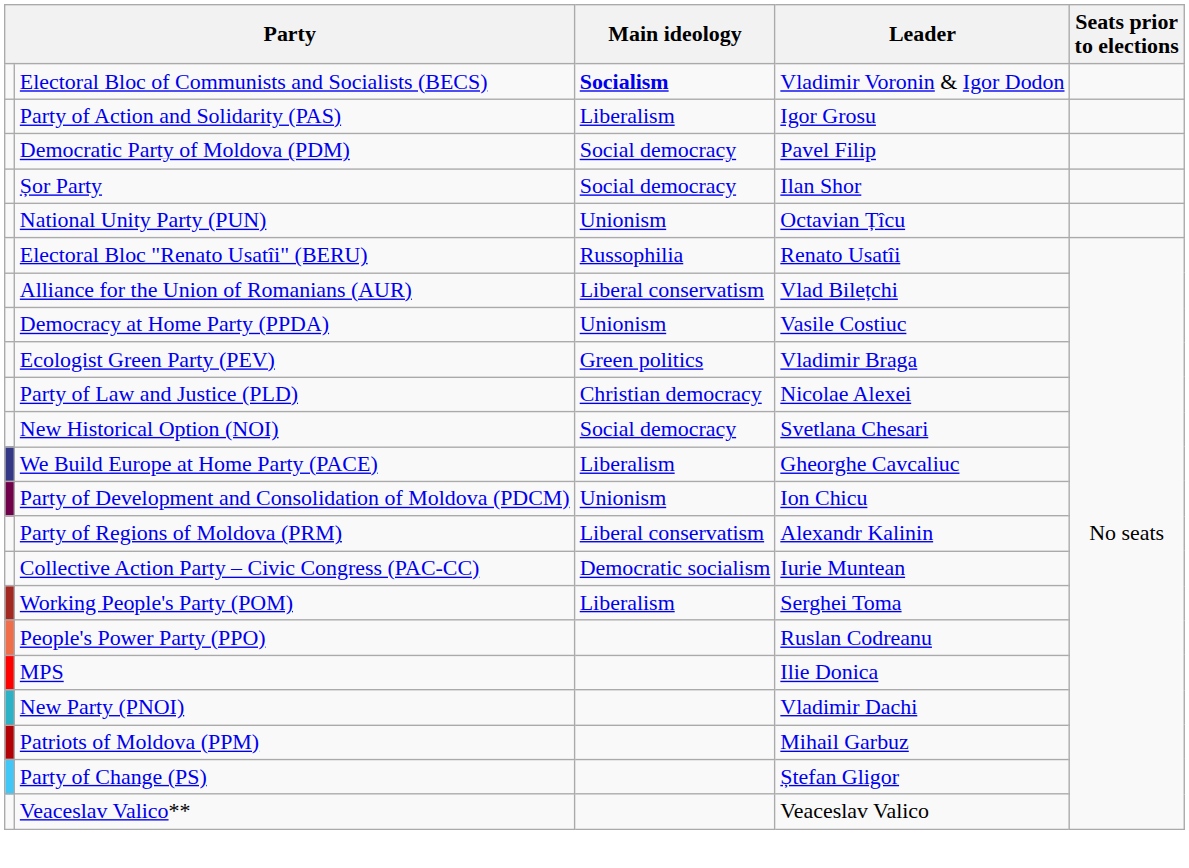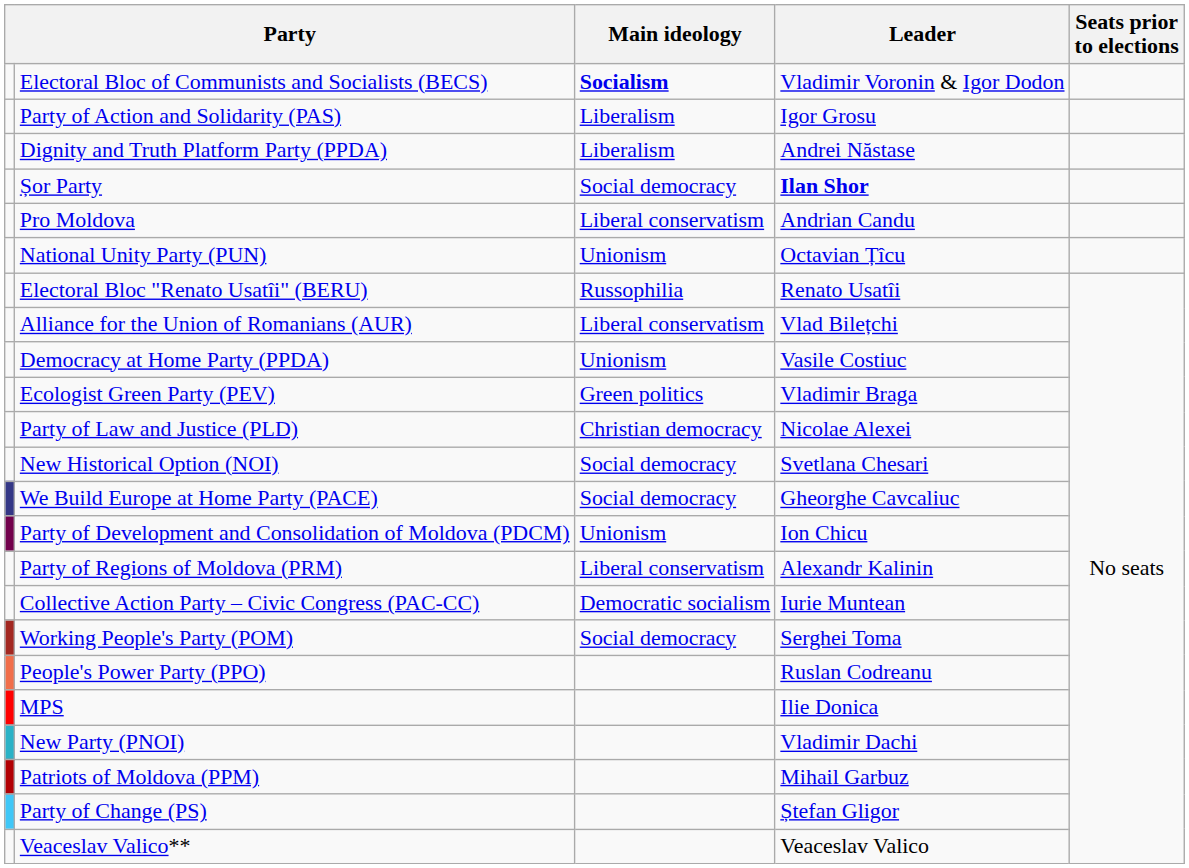+ row: Dignity and Truth Platform Party (PPDA) | Liberalism | Andrei Năstase
- row: Democratic Party of Moldova (PDM) | Social democracy | Pavel Filip
Șor Party | Leader: normal -> bold
+ row: Pro Moldova | Liberal conservatism | Andrian Candu
We Build Europe at Home Party (PACE) | Main ideology: Liberalism -> Social democracy
Working People's Party (POM) | Main ideology: Liberalism -> Social democracy
